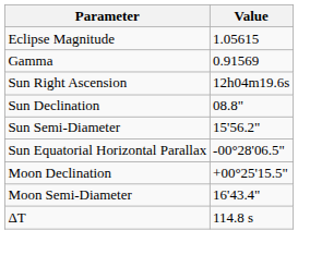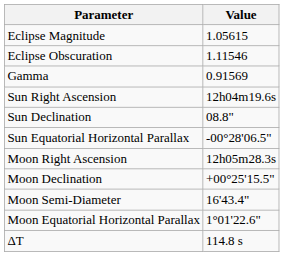+ row: Eclipse Obscuration | 1.11546
- row: Sun Semi-Diameter | 15'56.2"
+ row: Moon Right Ascension | 12h05m28.3s
+ row: Moon Equatorial Horizontal Parallax | 1°01'22.6"
